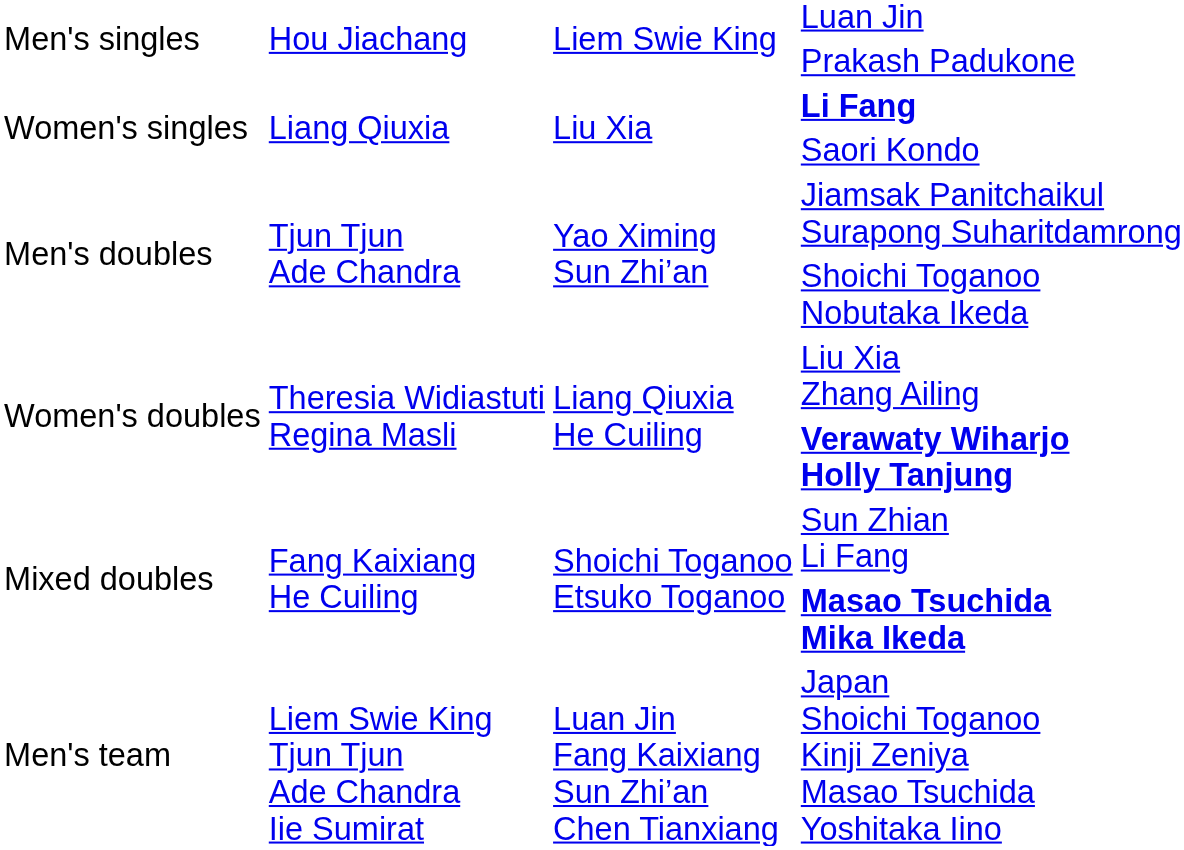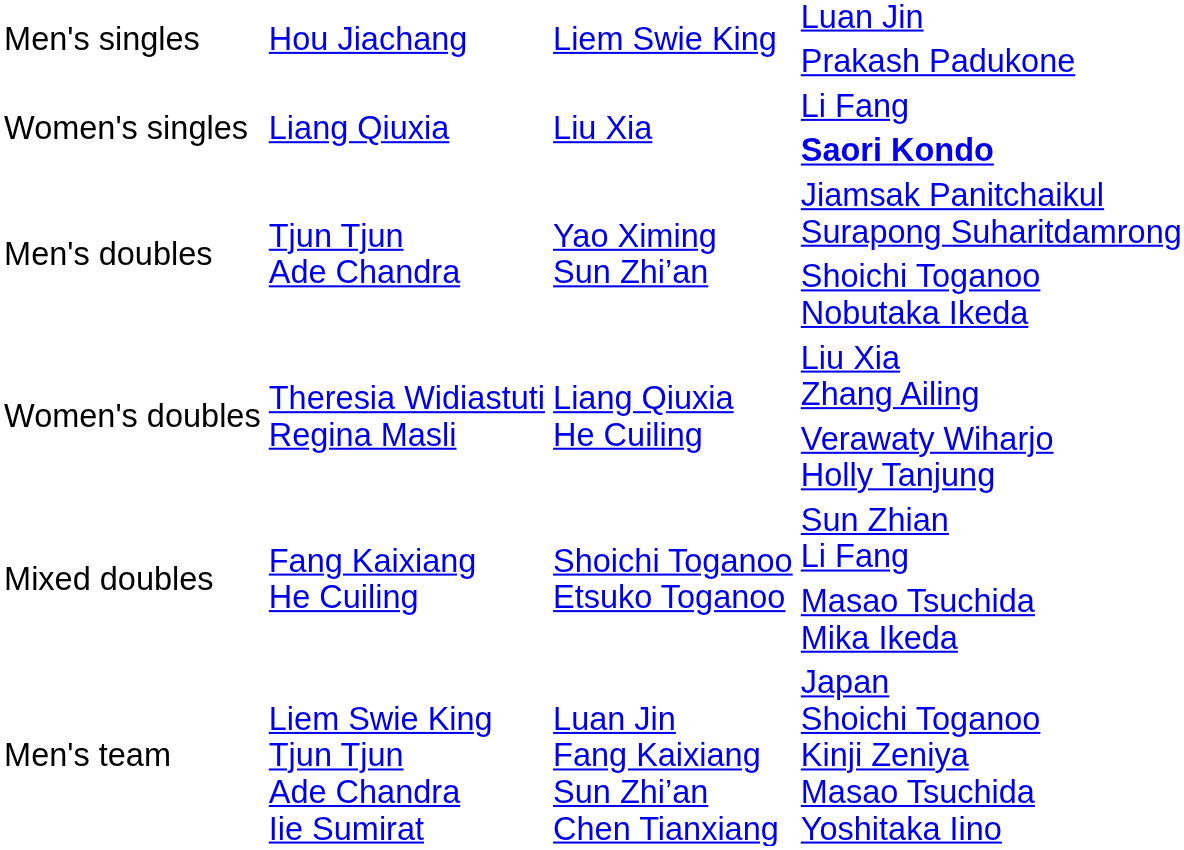Li Fang | column 4: bold -> normal
Saori Kondo | column 4: normal -> bold
Verawaty Wiharjo Holly Tanjung | column 4: bold -> normal
Masao Tsuchida Mika Ikeda | column 4: bold -> normal
